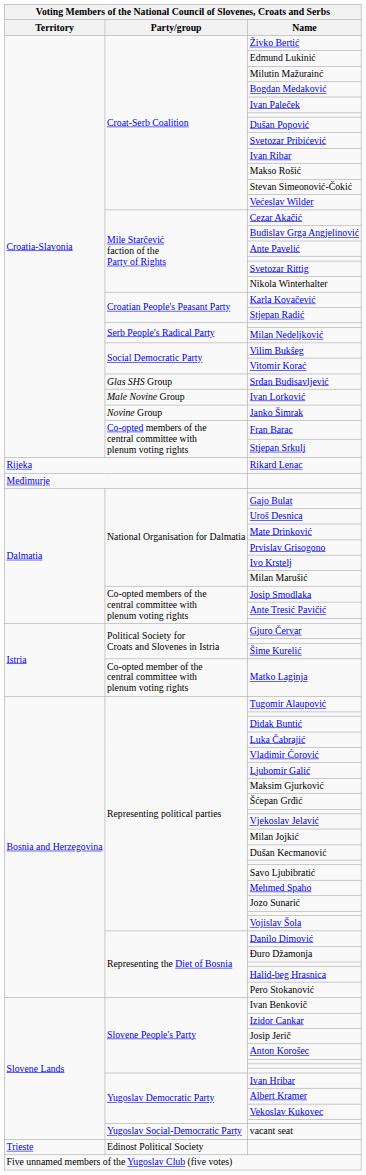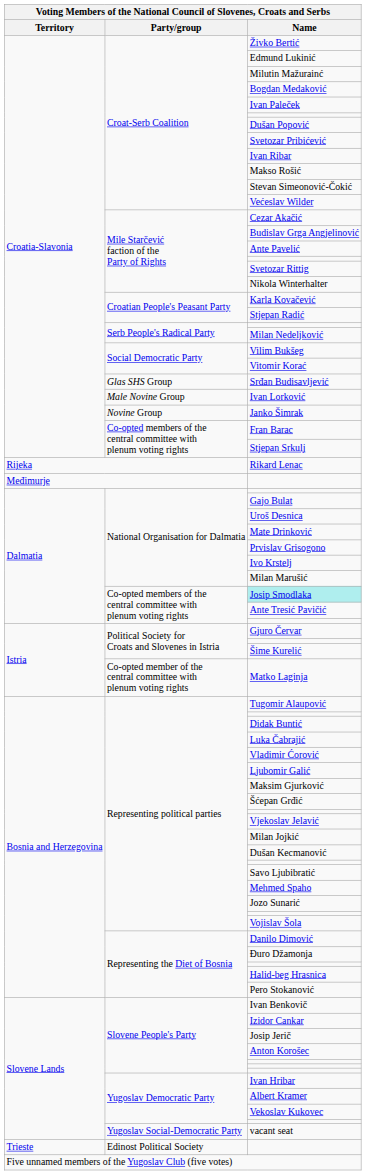Josip Smodlaka | Name: no background -> paleturquoise background
